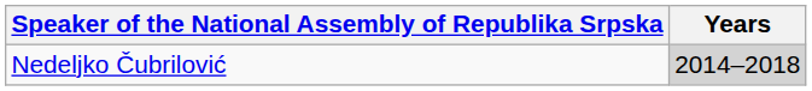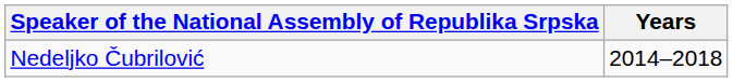Nedeljko Čubrilović | Years: lightgrey background -> no background
